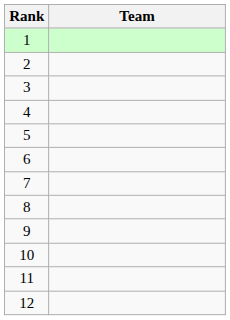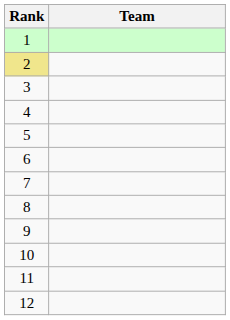2 | Rank: no background -> khaki background
